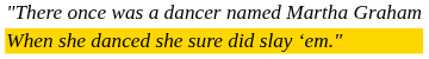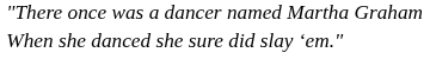row 2 | column 1: gold background -> no background
